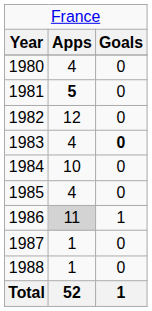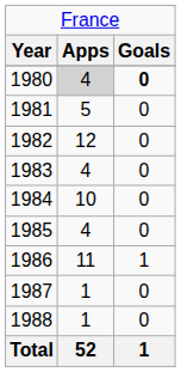1980 | column 2: no background -> lightgrey background
1980 | column 3: normal -> bold
1981 | column 2: bold -> normal
1983 | column 3: bold -> normal
1986 | column 2: lightgrey background -> no background
